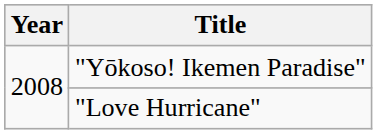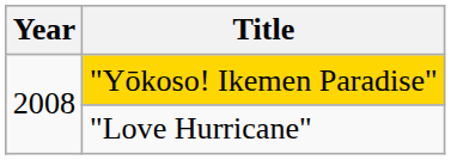"Yōkoso! Ikemen Paradise" | Title: no background -> gold background
